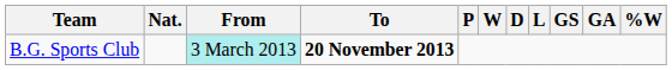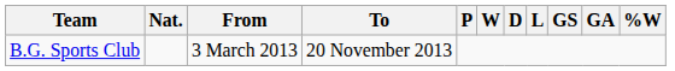B.G. Sports Club | From: paleturquoise background -> no background
B.G. Sports Club | To: bold -> normal
